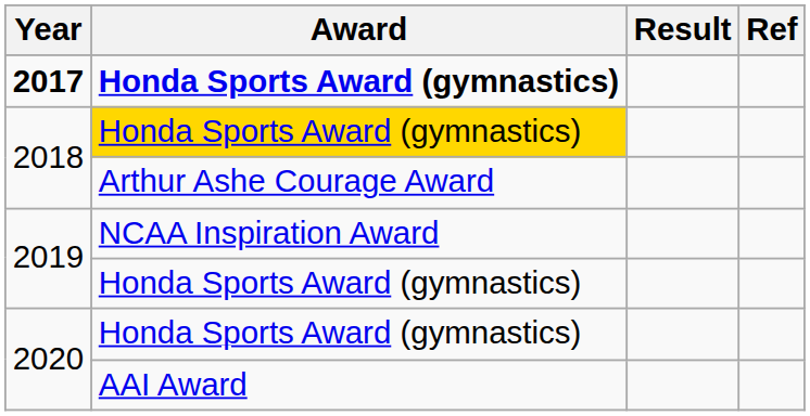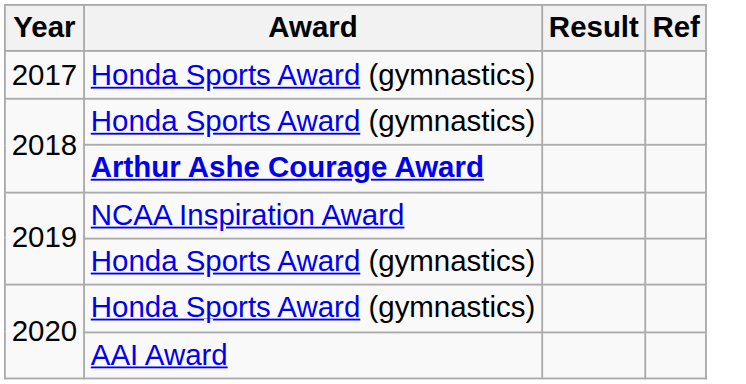2017 | Year: bold -> normal
2017 | Award: bold -> normal
2018 / Honda Sports Award (gymnastics) | Award: gold background -> no background
2018 / Arthur Ashe Courage Award | Award: normal -> bold
